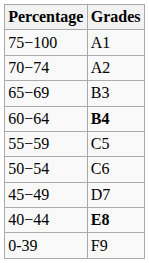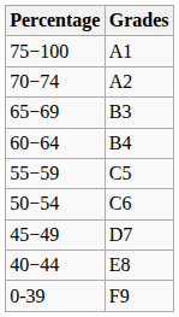60−64 | Grades: bold -> normal
40−44 | Grades: bold -> normal
